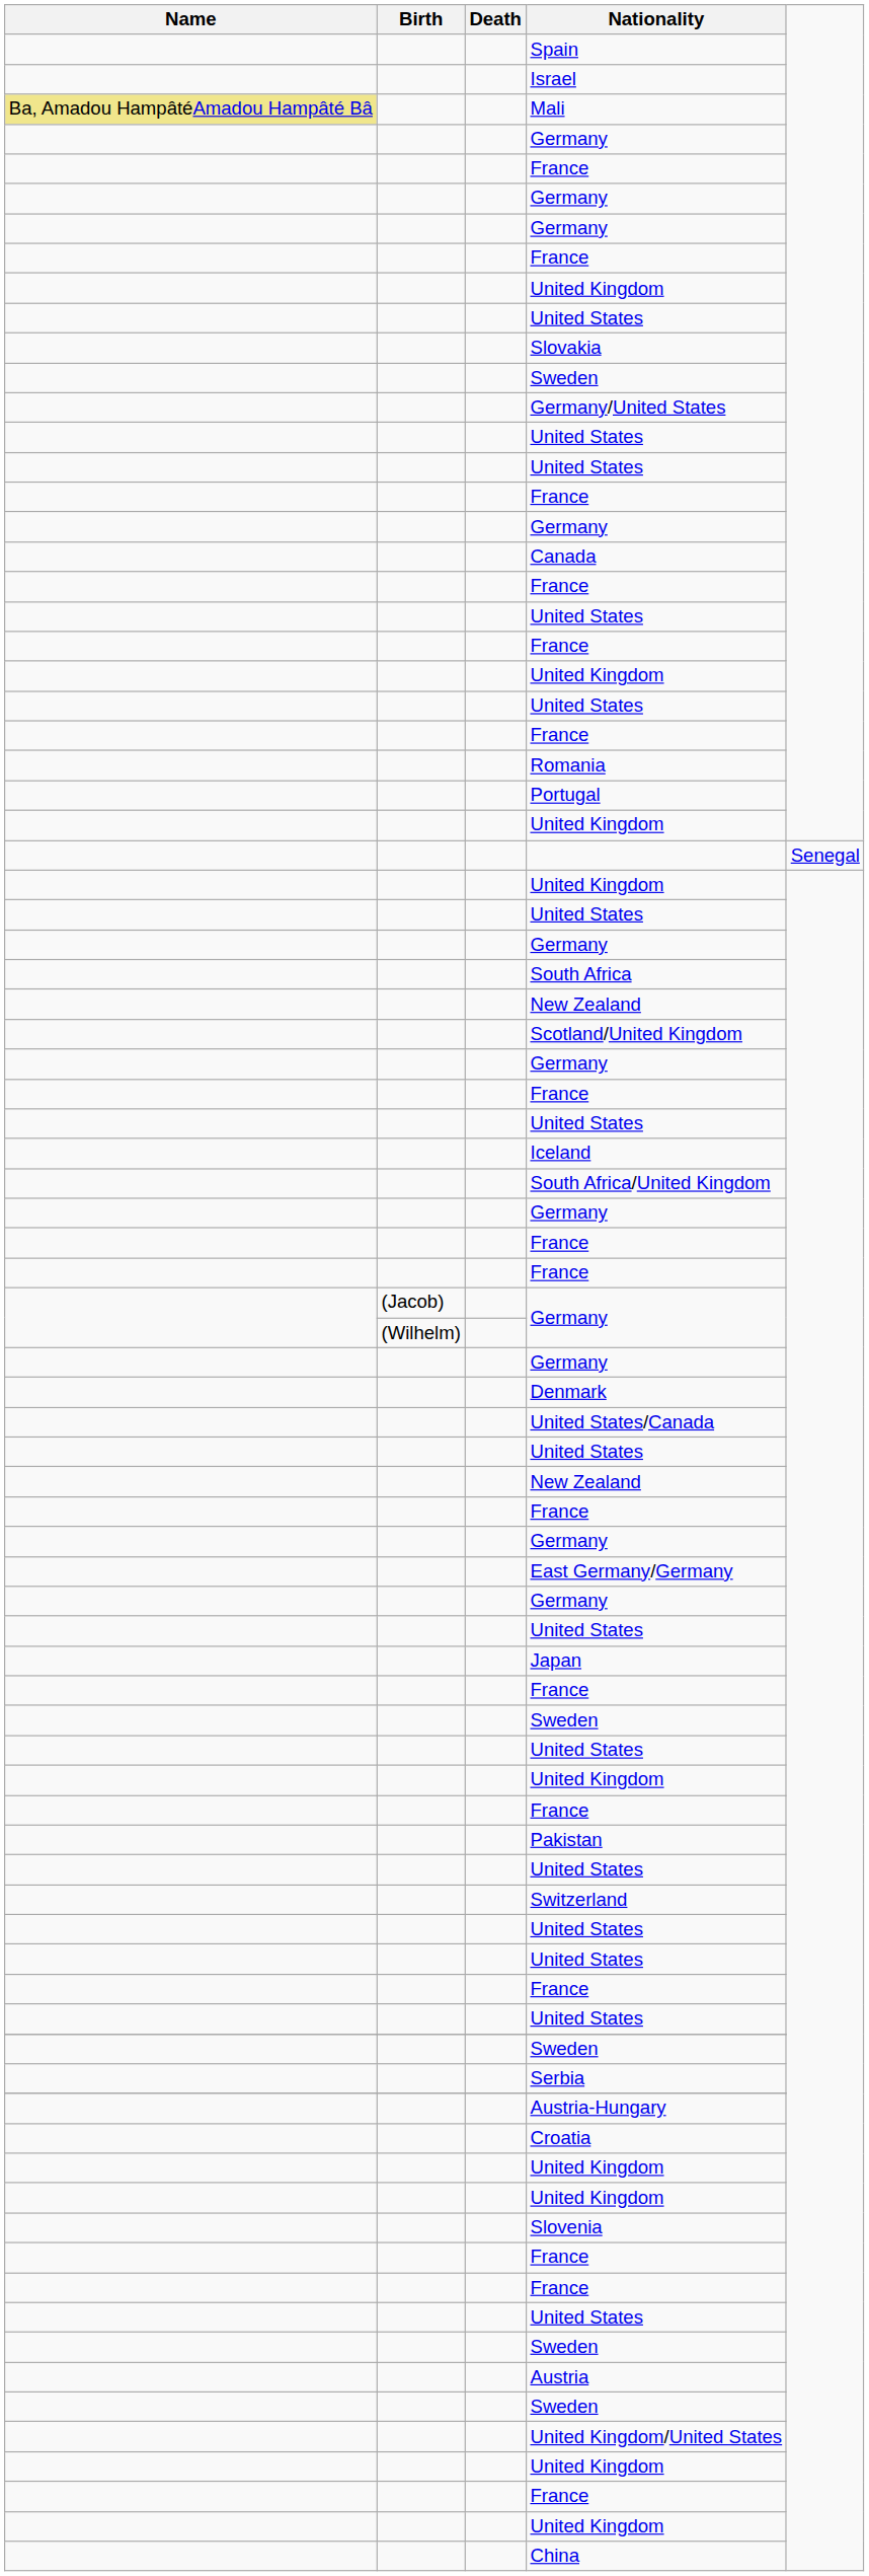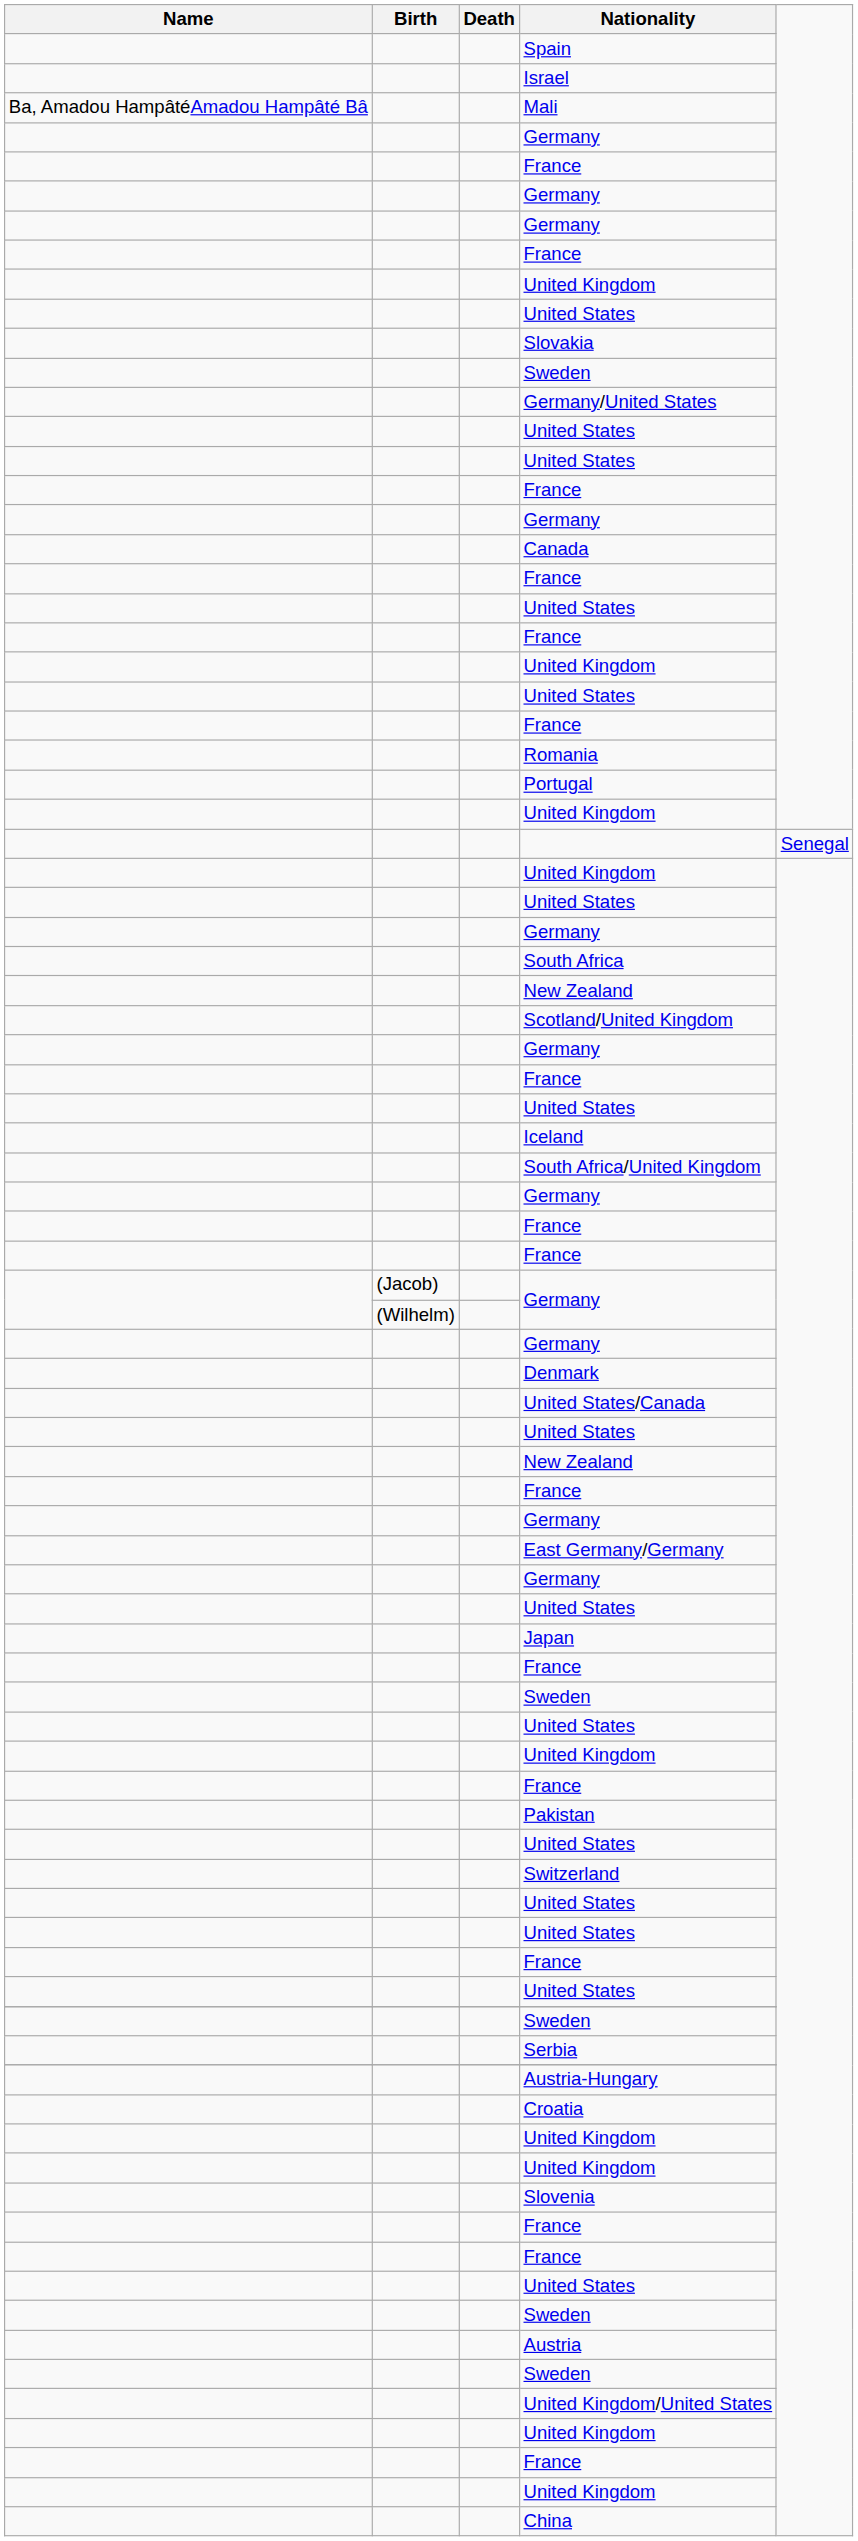Mali | Name: khaki background -> no background
